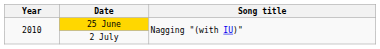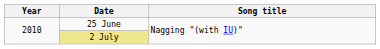25 June | Date: gold background -> no background
2 July | Date: no background -> khaki background
